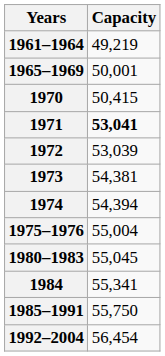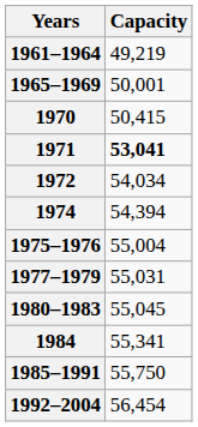1972 | Capacity: 53,039 -> 54,034
- row: 1973 | 54,381
+ row: 1977–1979 | 55,031
